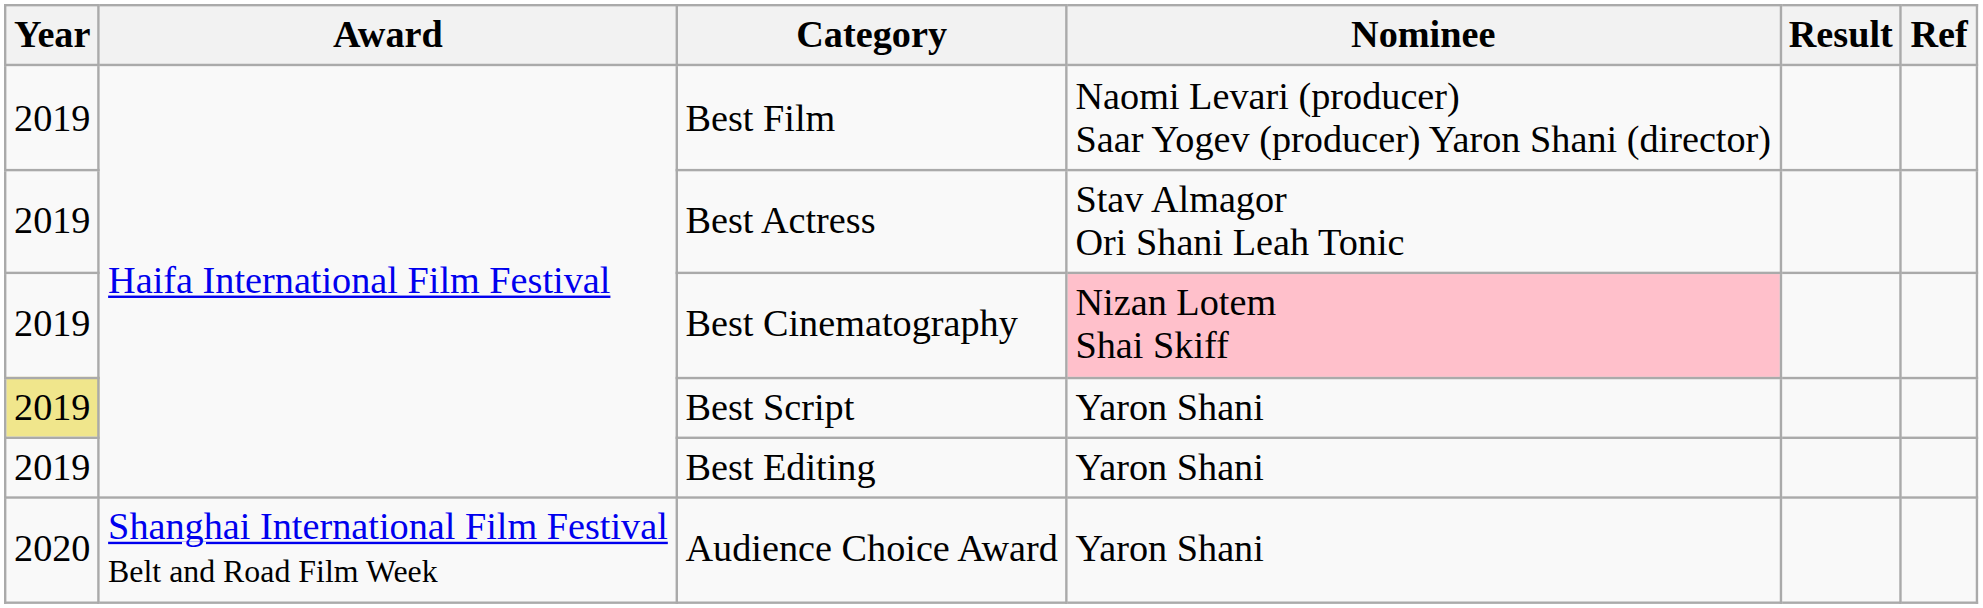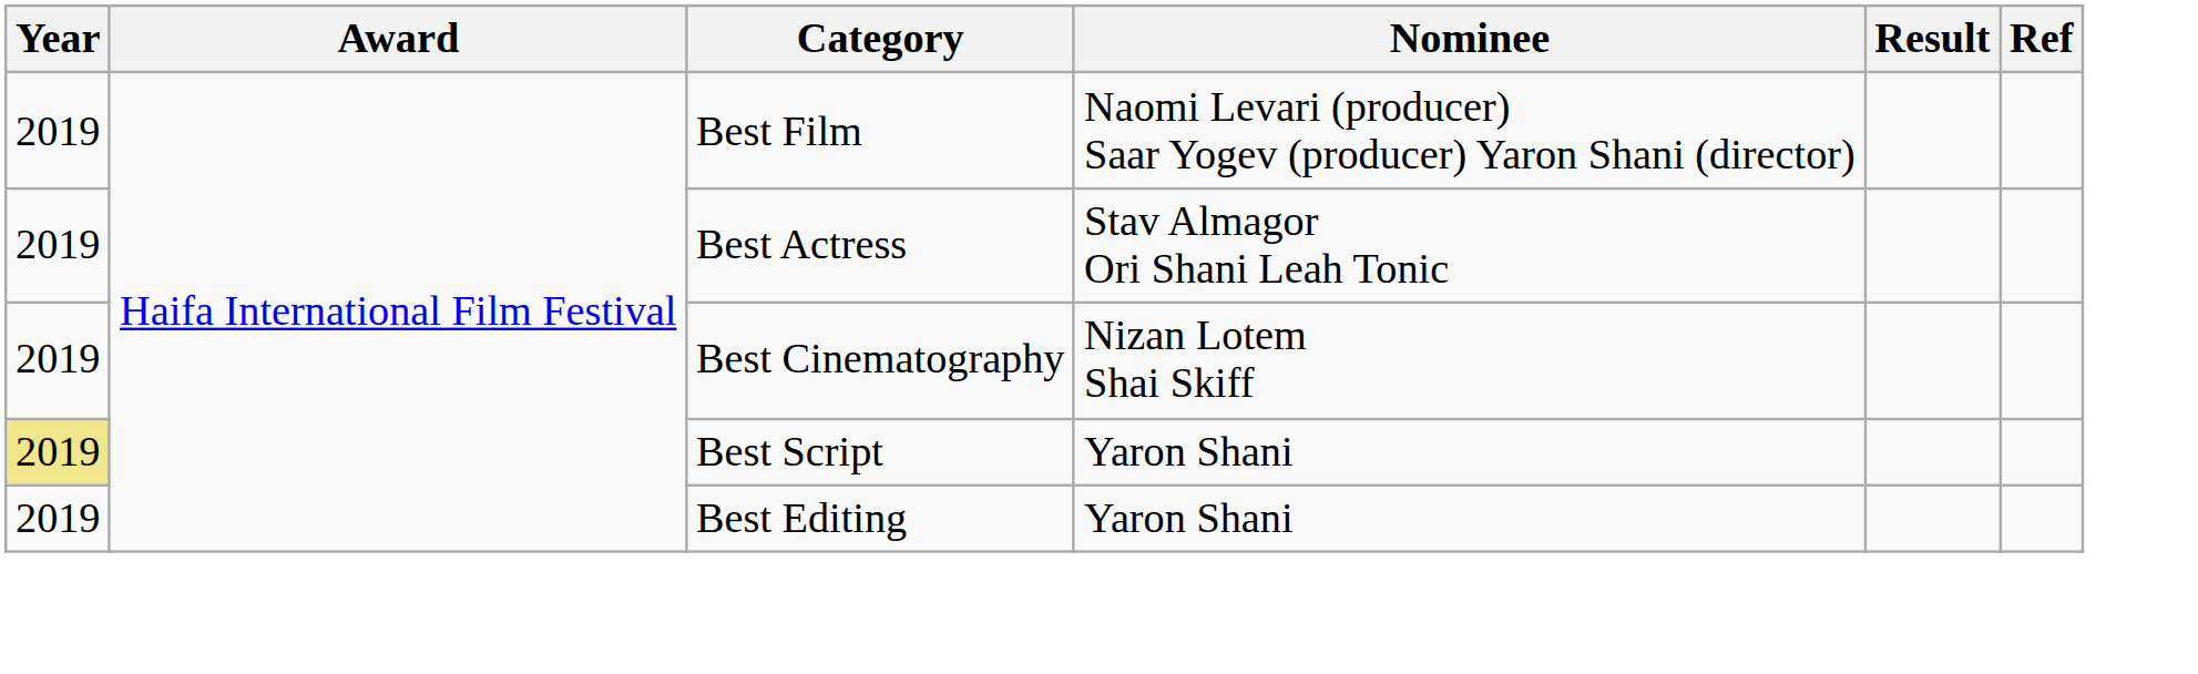Best Cinematography | Nominee: pink background -> no background
- row: 2020 | Shanghai International Film Festival Belt and Road Film Week | Audience Choice Award | Yaron Shani
